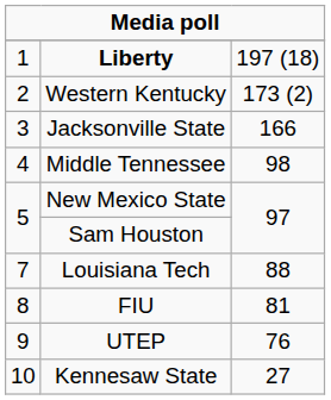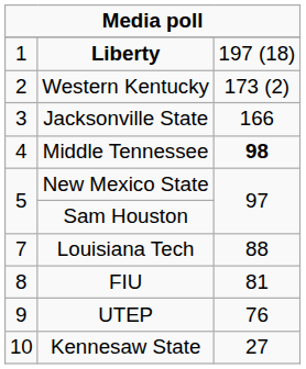Middle Tennessee | column 3: normal -> bold
